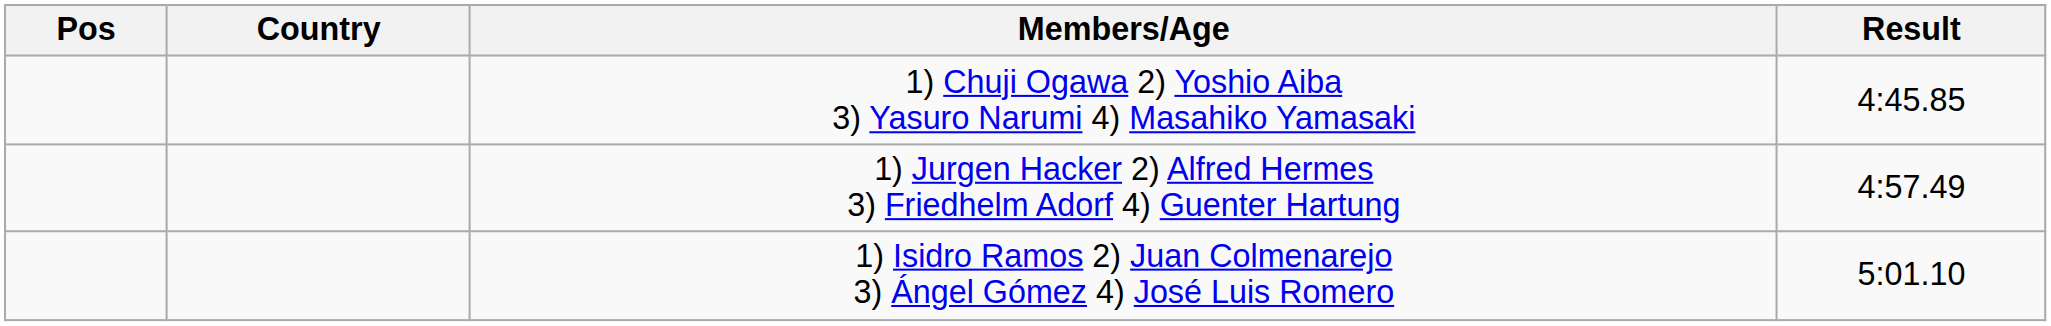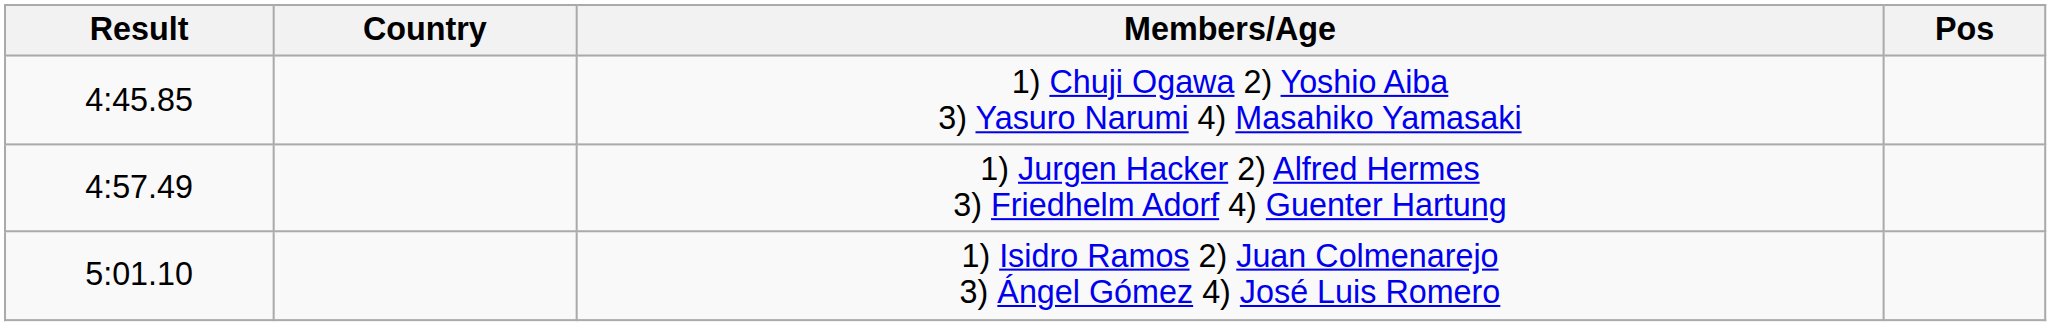columns swapped: Pos <-> Result
